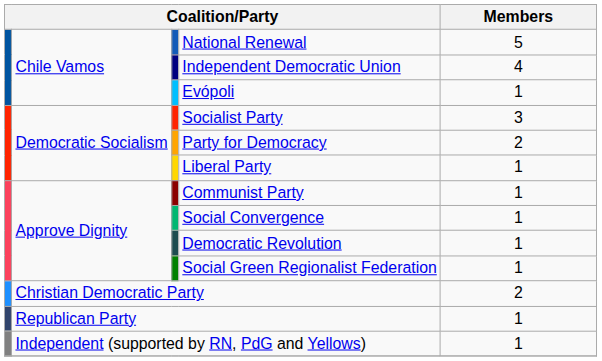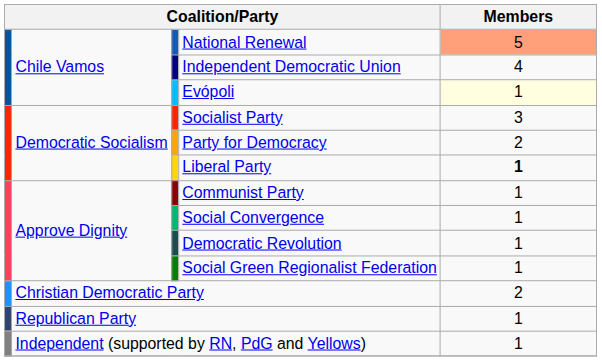National Renewal | Members: no background -> lightsalmon background
Evópoli | Members: no background -> lightyellow background
Liberal Party | Members: normal -> bold
